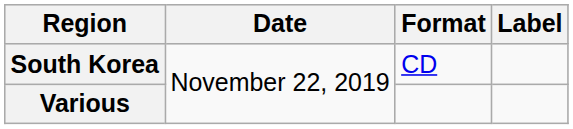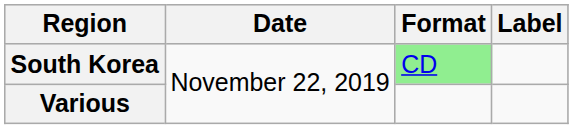South Korea | Format: no background -> lightgreen background
